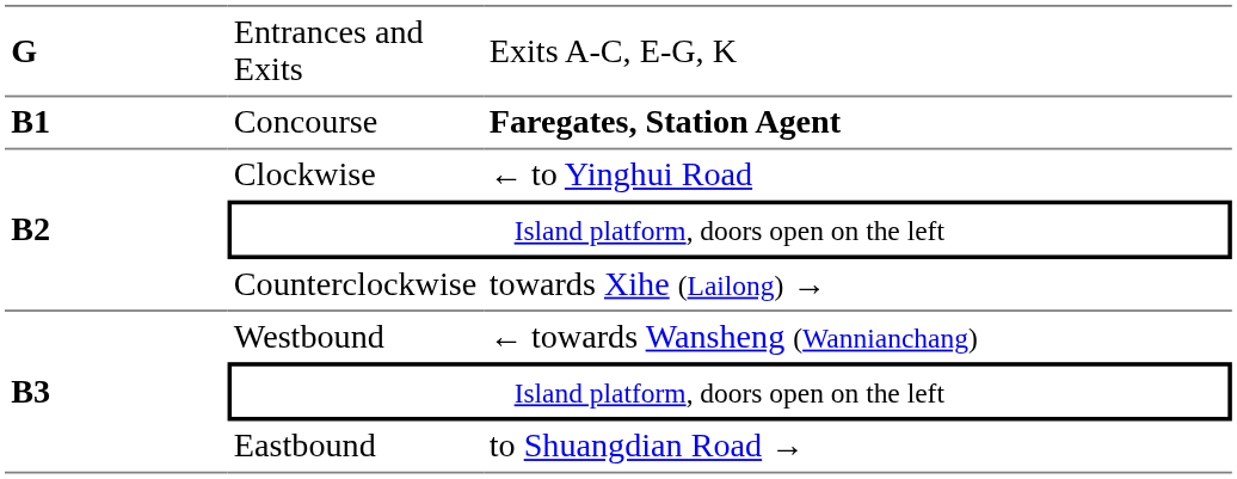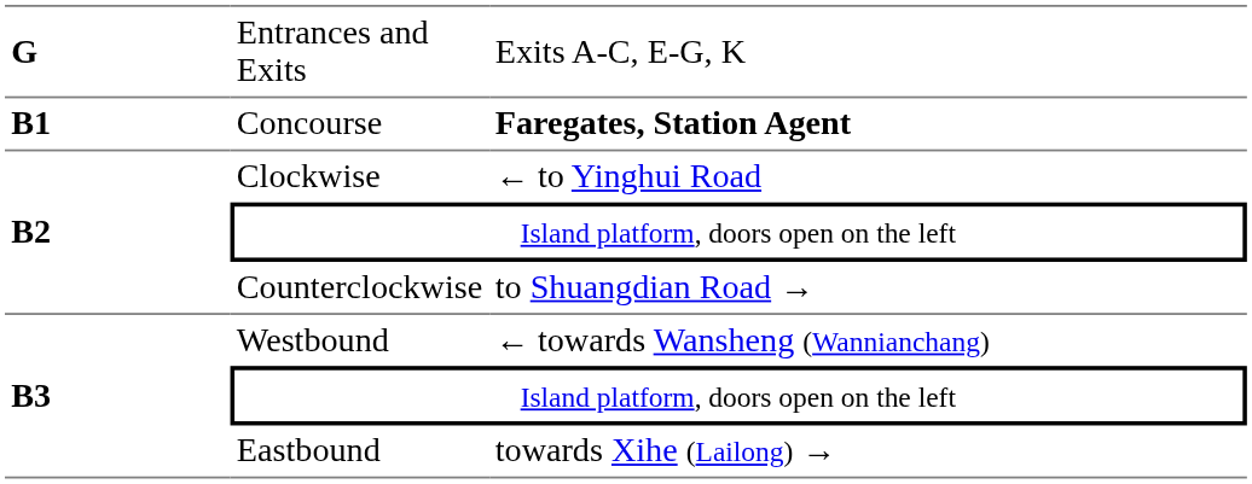Counterclockwise | column 3: towards Xihe (Lailong) → -> to Shuangdian Road →
Eastbound | column 3: to Shuangdian Road → -> towards Xihe (Lailong) →
